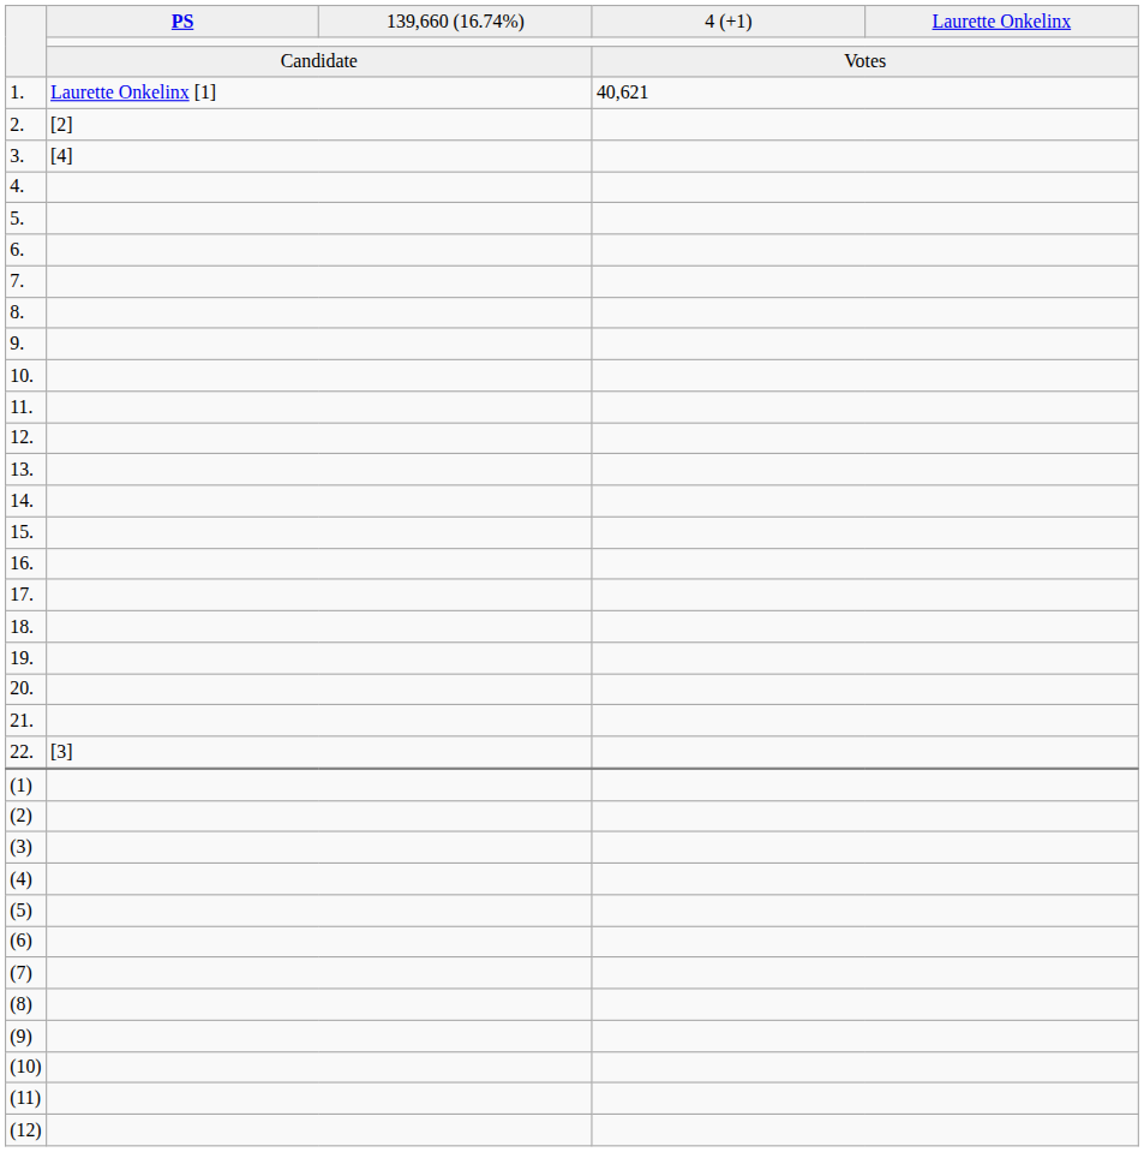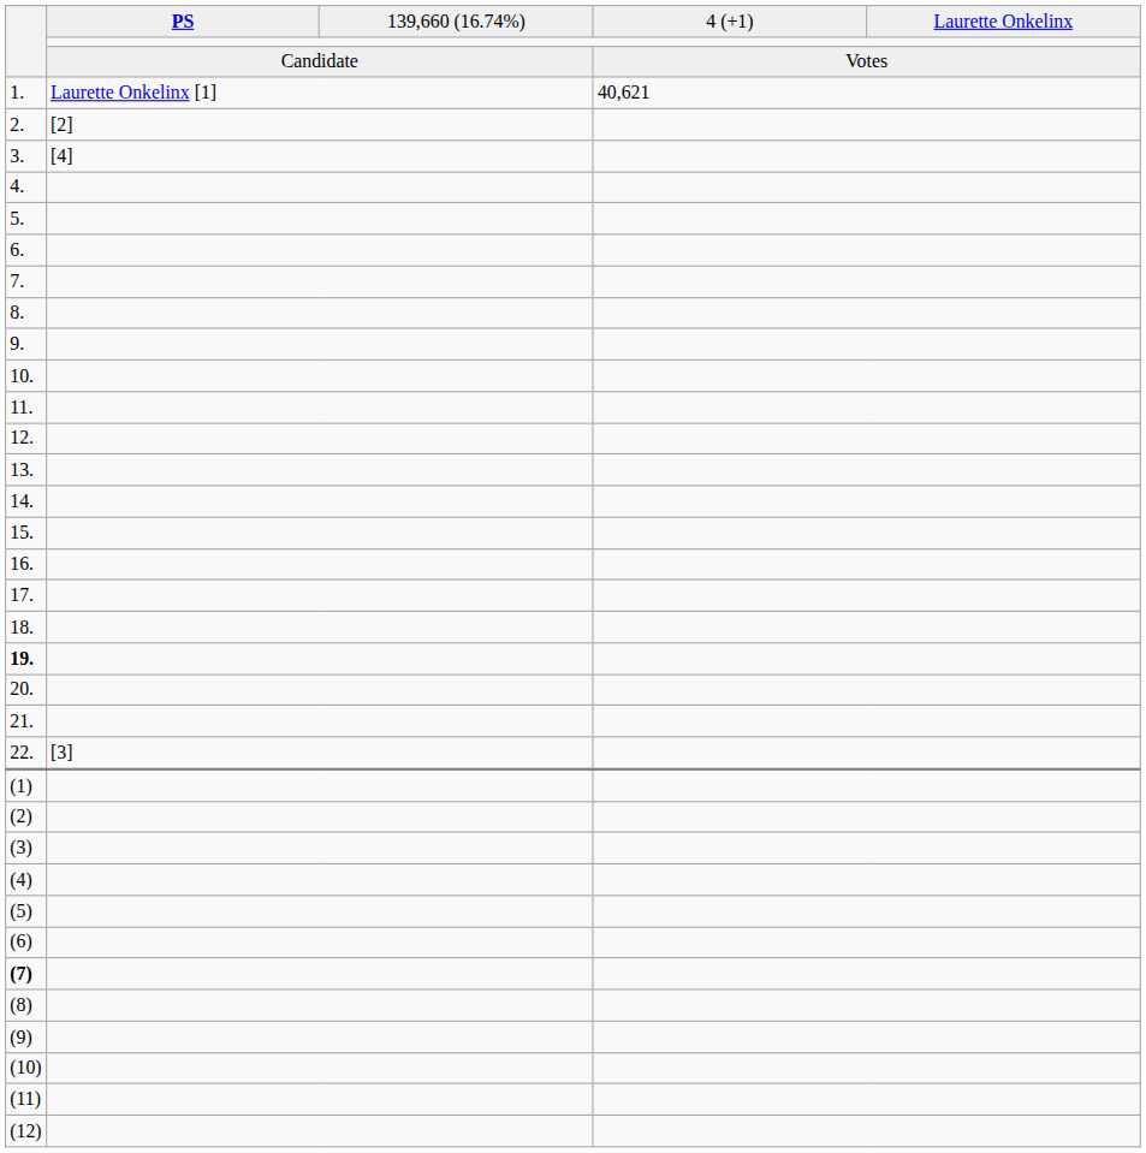19. | column 1: normal -> bold
(7) | column 1: normal -> bold
